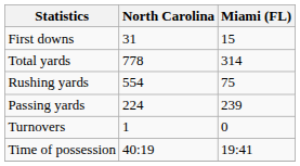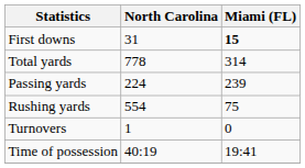First downs | Miami (FL): normal -> bold
rows swapped: Rushing yards <-> Passing yards
